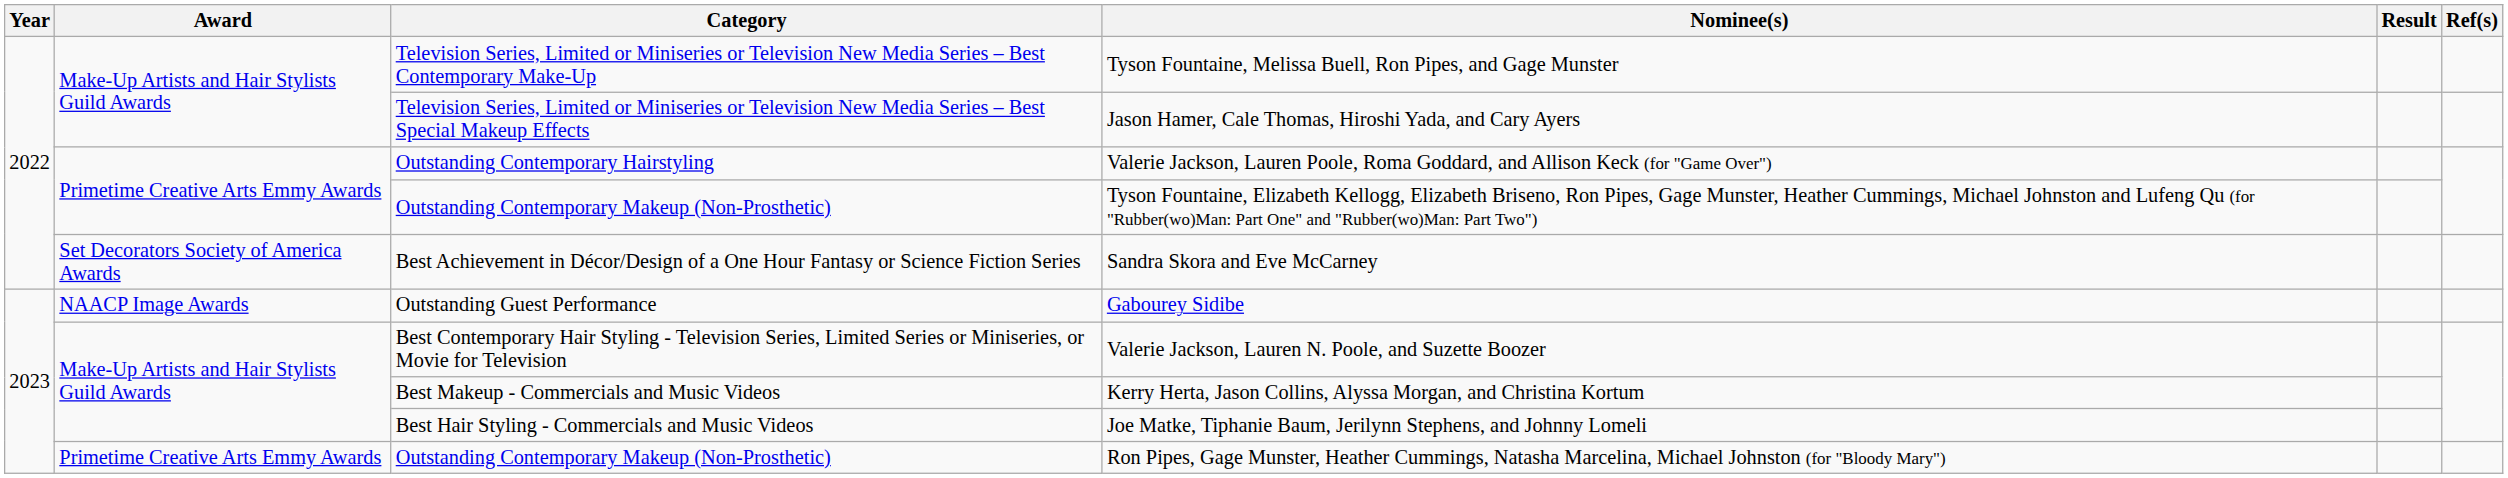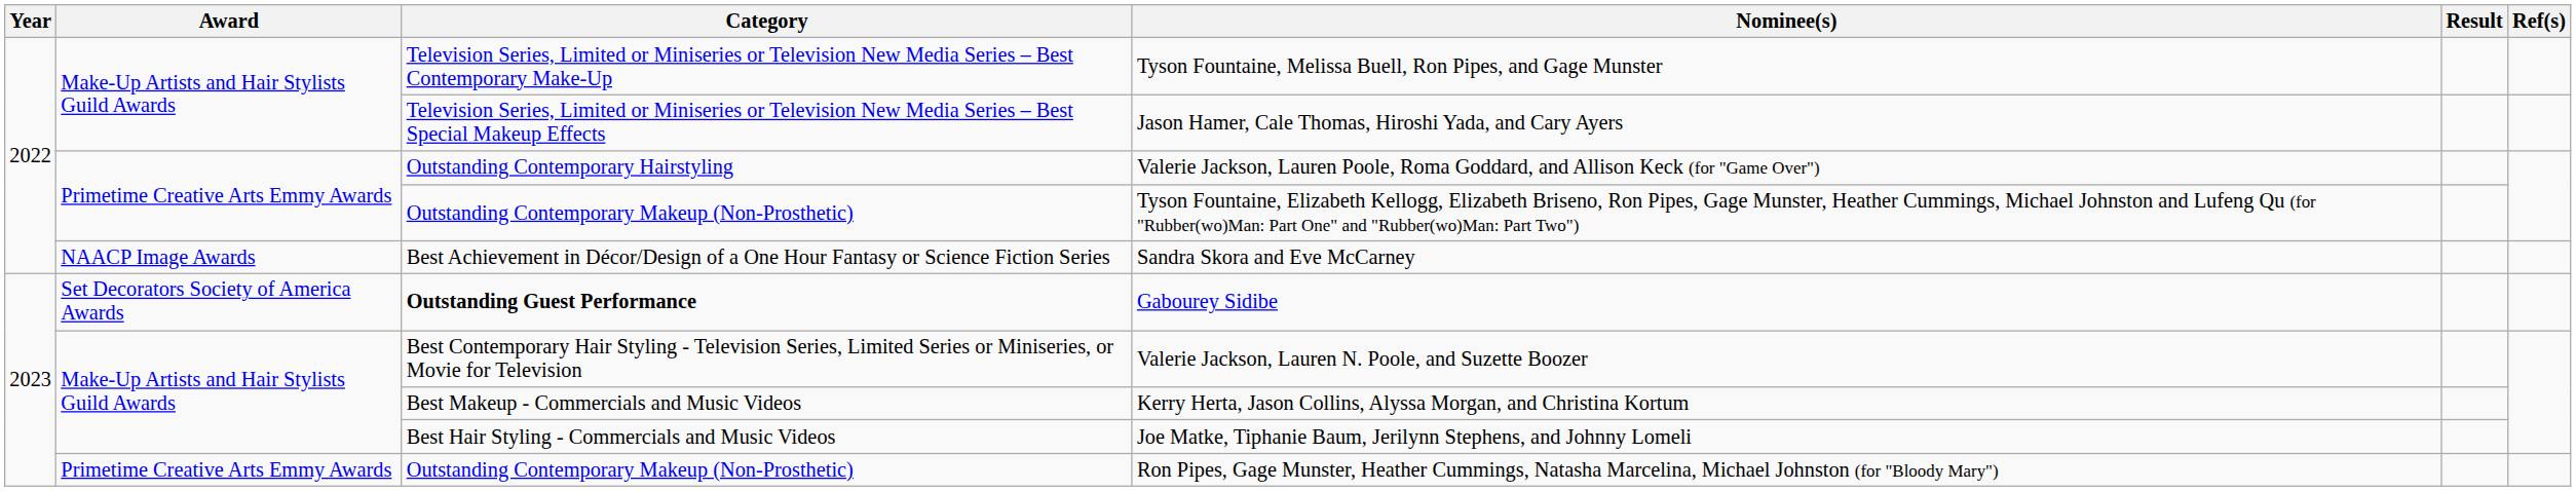Sandra Skora and Eve McCarney | Award: Set Decorators Society of America Awards -> NAACP Image Awards
Gabourey Sidibe | Award: NAACP Image Awards -> Set Decorators Society of America Awards
Gabourey Sidibe | Category: normal -> bold
